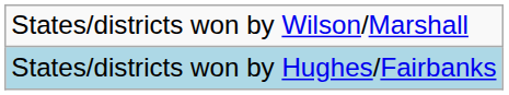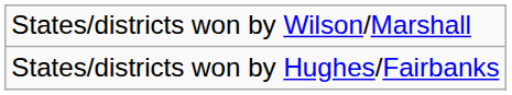row 2 | column 1: lightblue background -> no background
